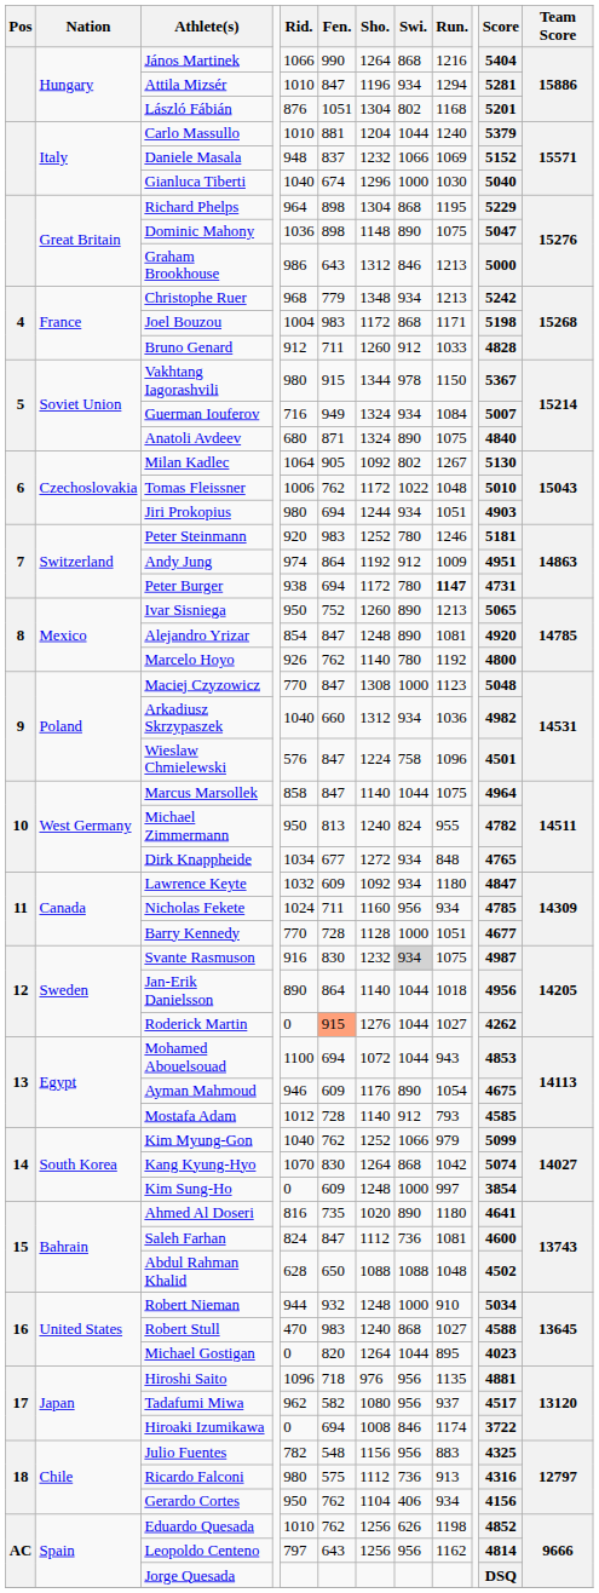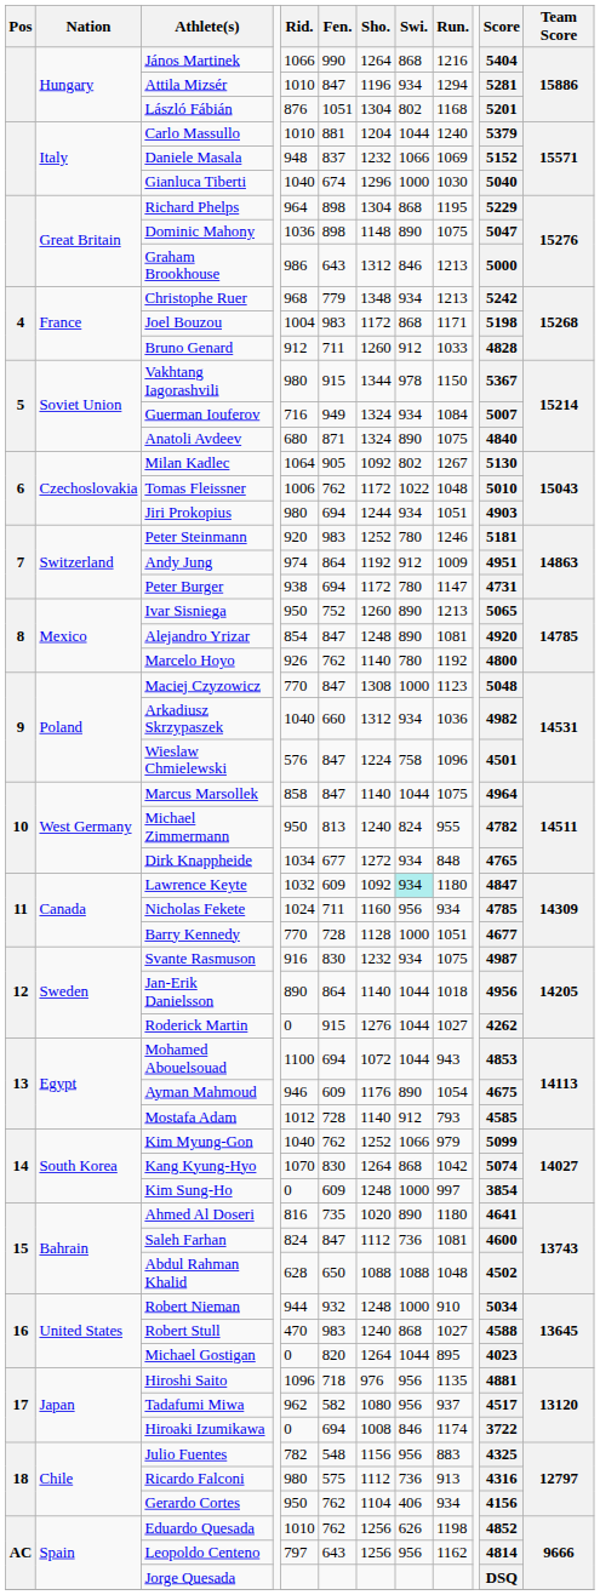Peter Burger | Run.: bold -> normal
Lawrence Keyte | Swi.: no background -> paleturquoise background
Svante Rasmuson | Swi.: lightgrey background -> no background
Roderick Martin | Fen.: lightsalmon background -> no background
